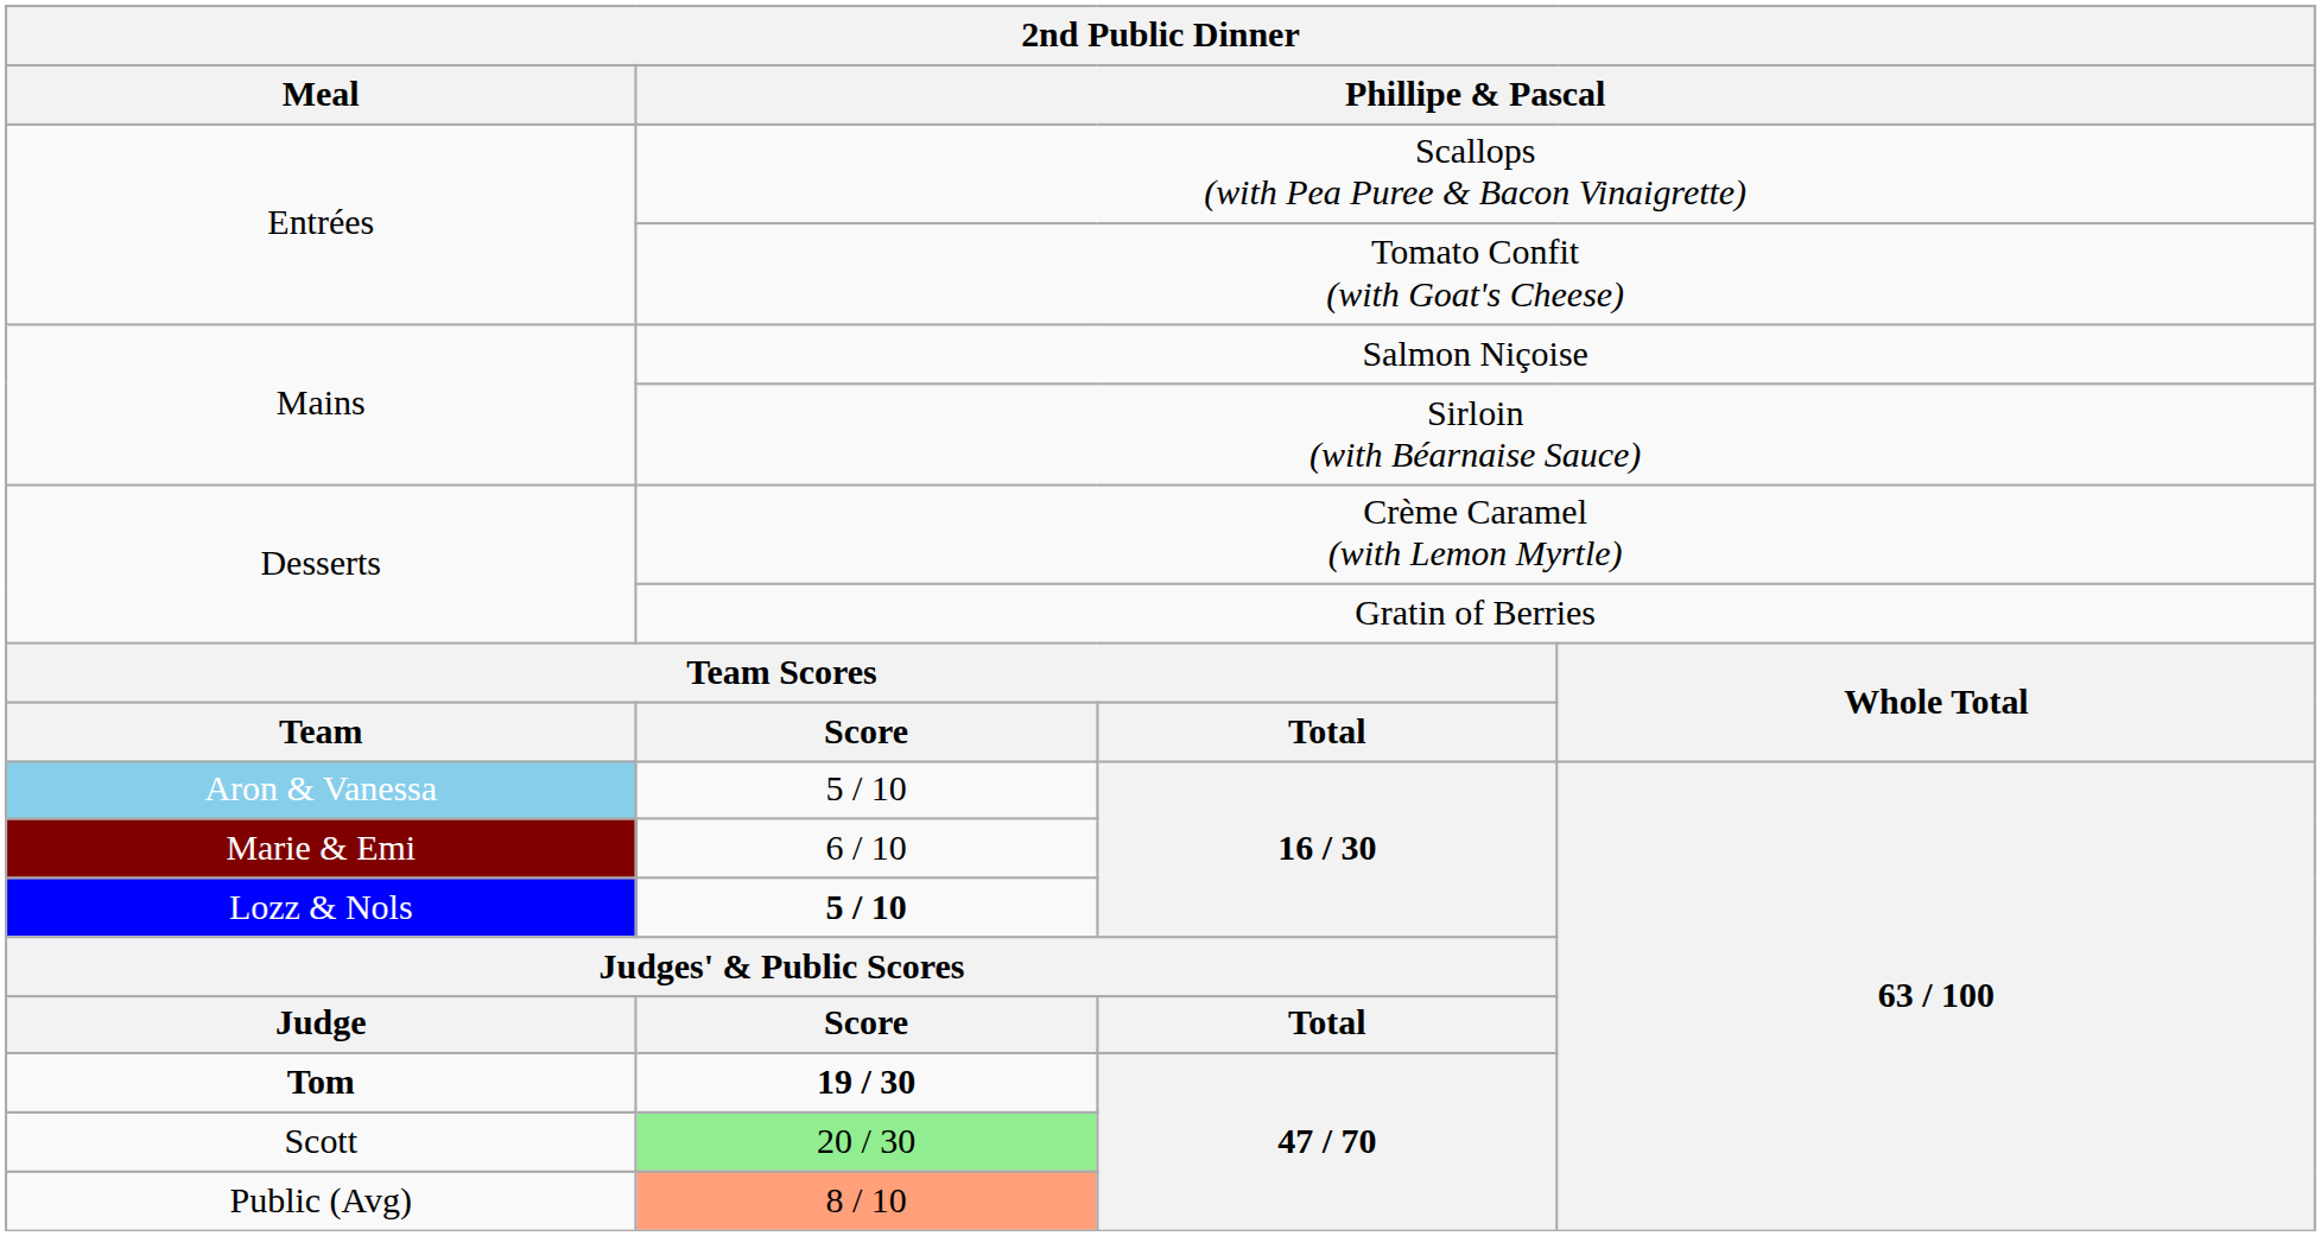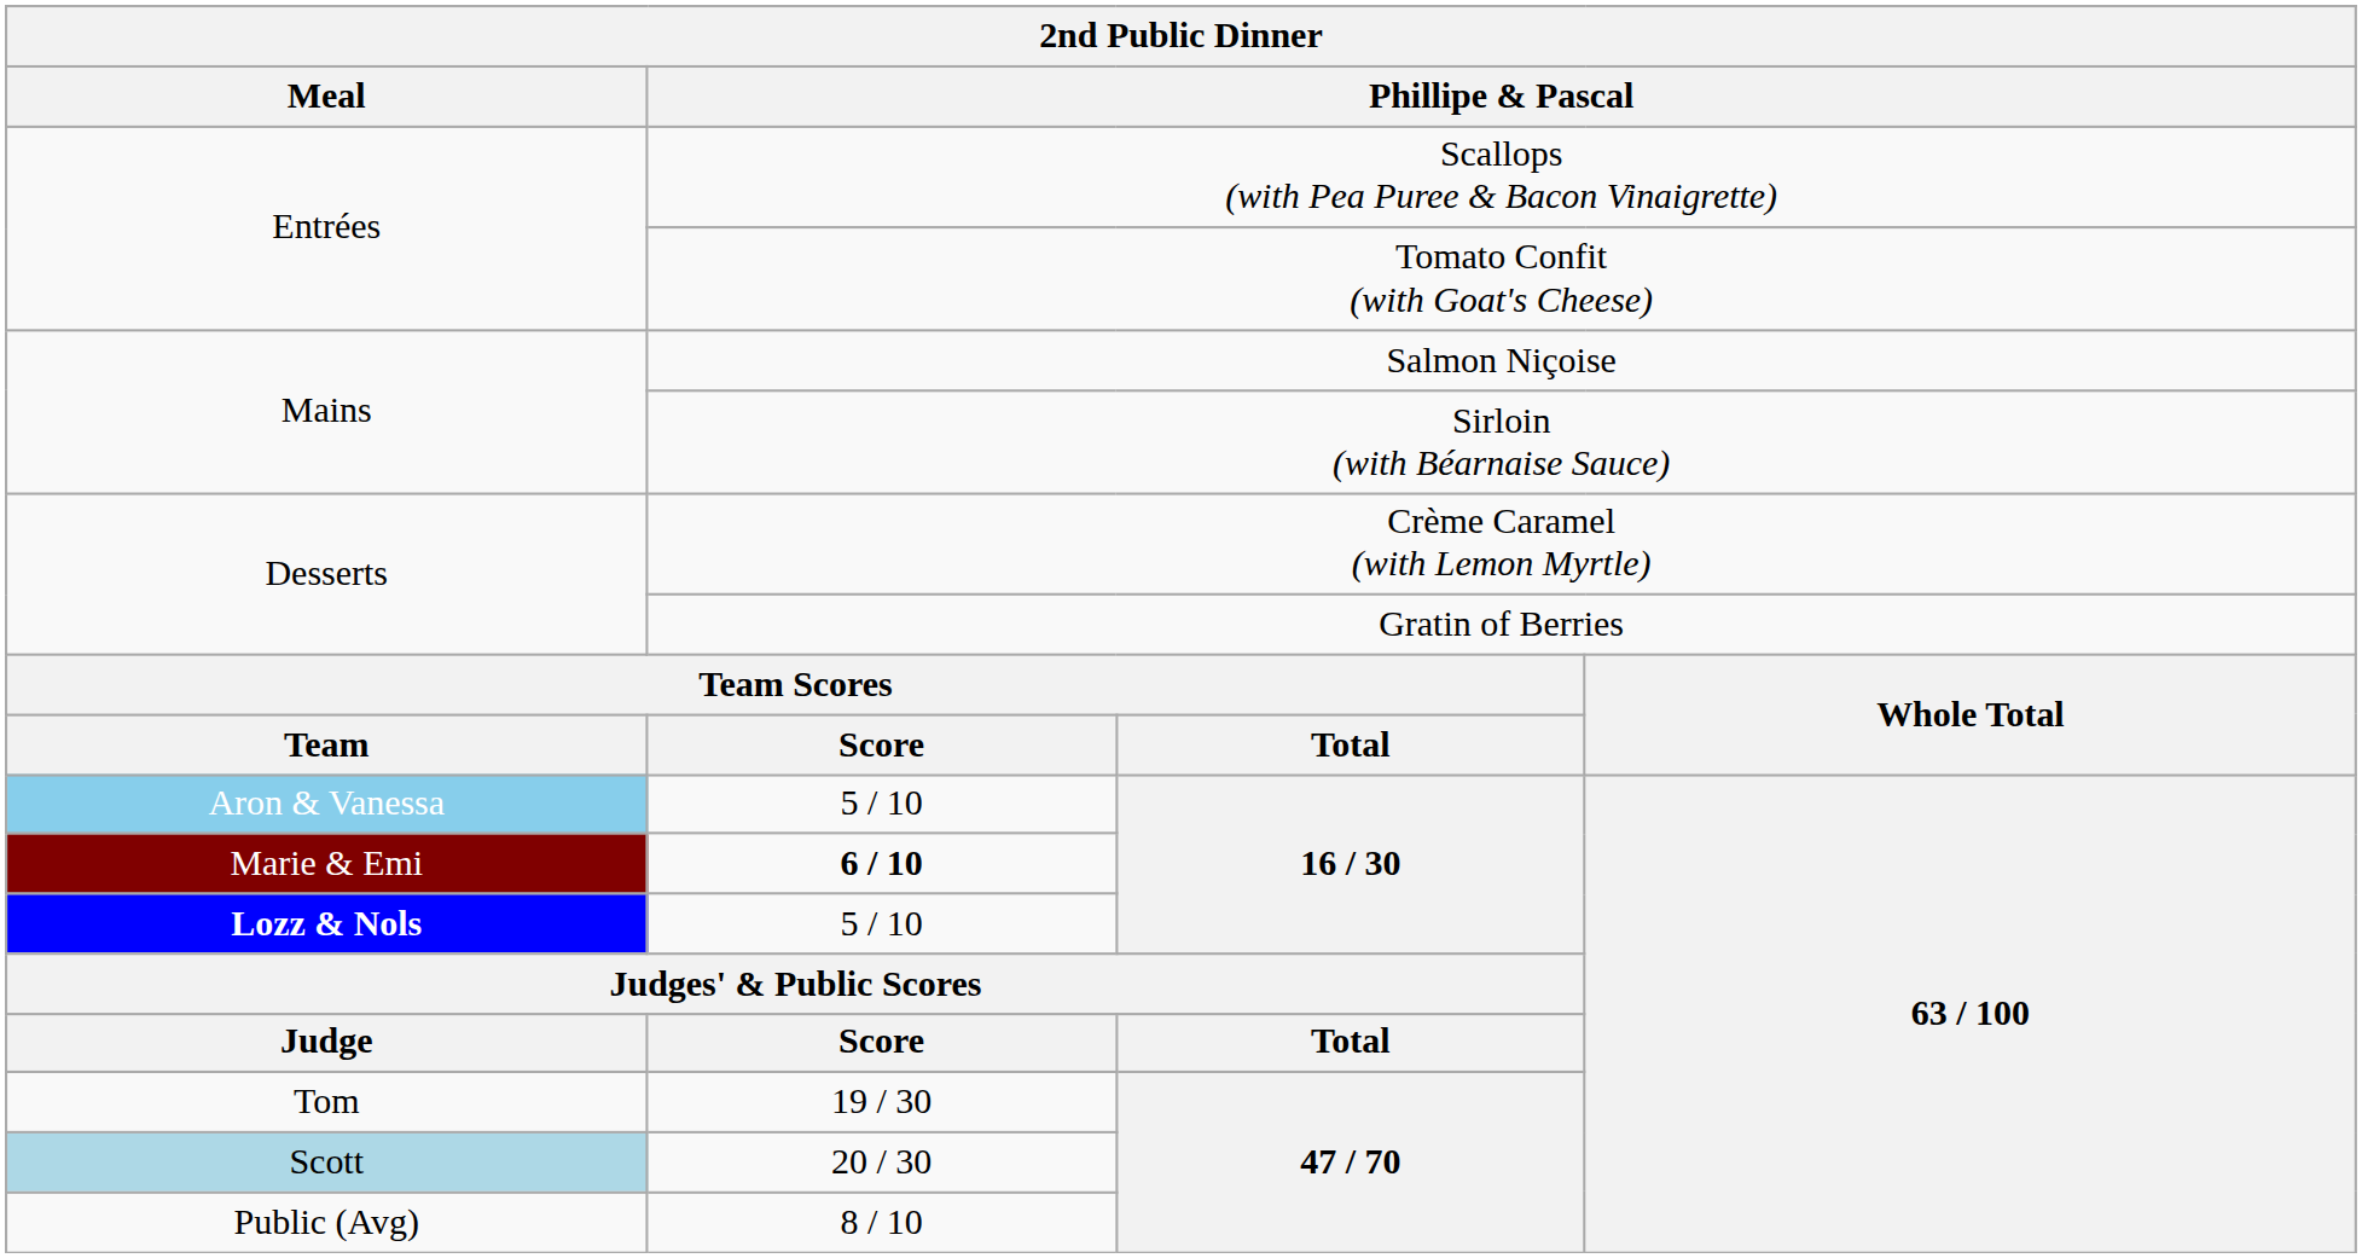6 / 10 | column 2: normal -> bold
Lozz & Nols / 5 / 10 | Meal: normal -> bold
Lozz & Nols / 5 / 10 | column 2: bold -> normal
19 / 30 | Meal: bold -> normal
19 / 30 | column 2: bold -> normal
20 / 30 | Meal: no background -> lightblue background
20 / 30 | column 2: lightgreen background -> no background
8 / 10 | column 2: lightsalmon background -> no background
